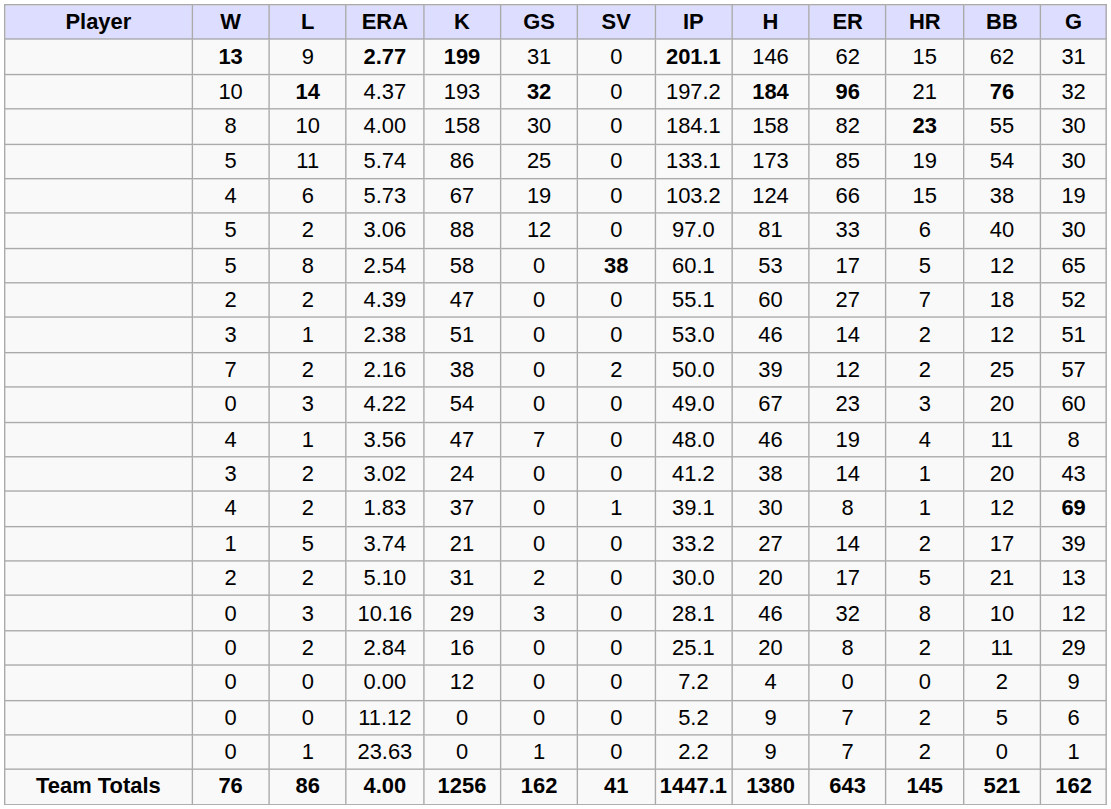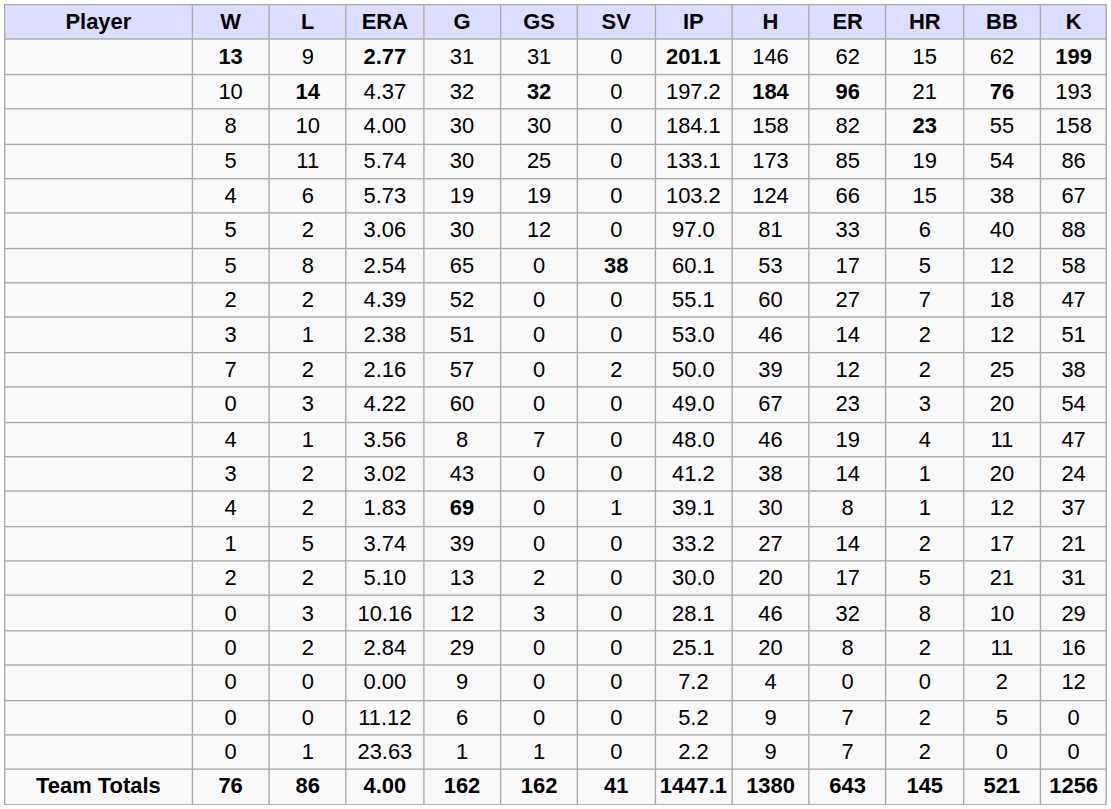columns swapped: G <-> K
